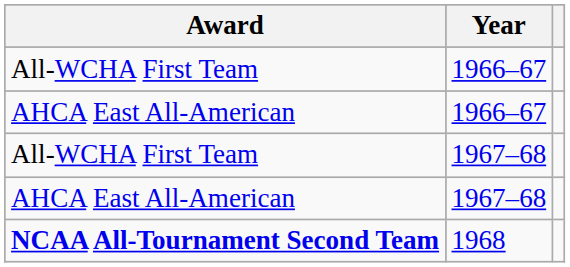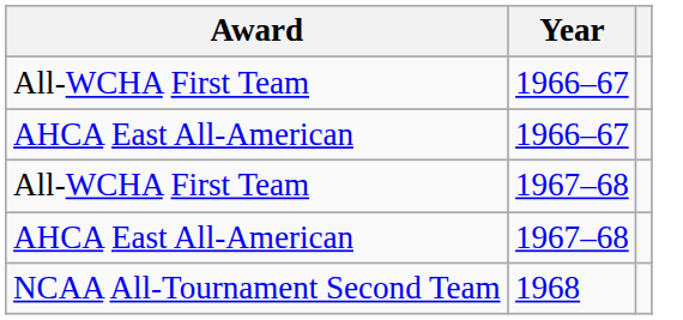row 6 | Award: bold -> normal
